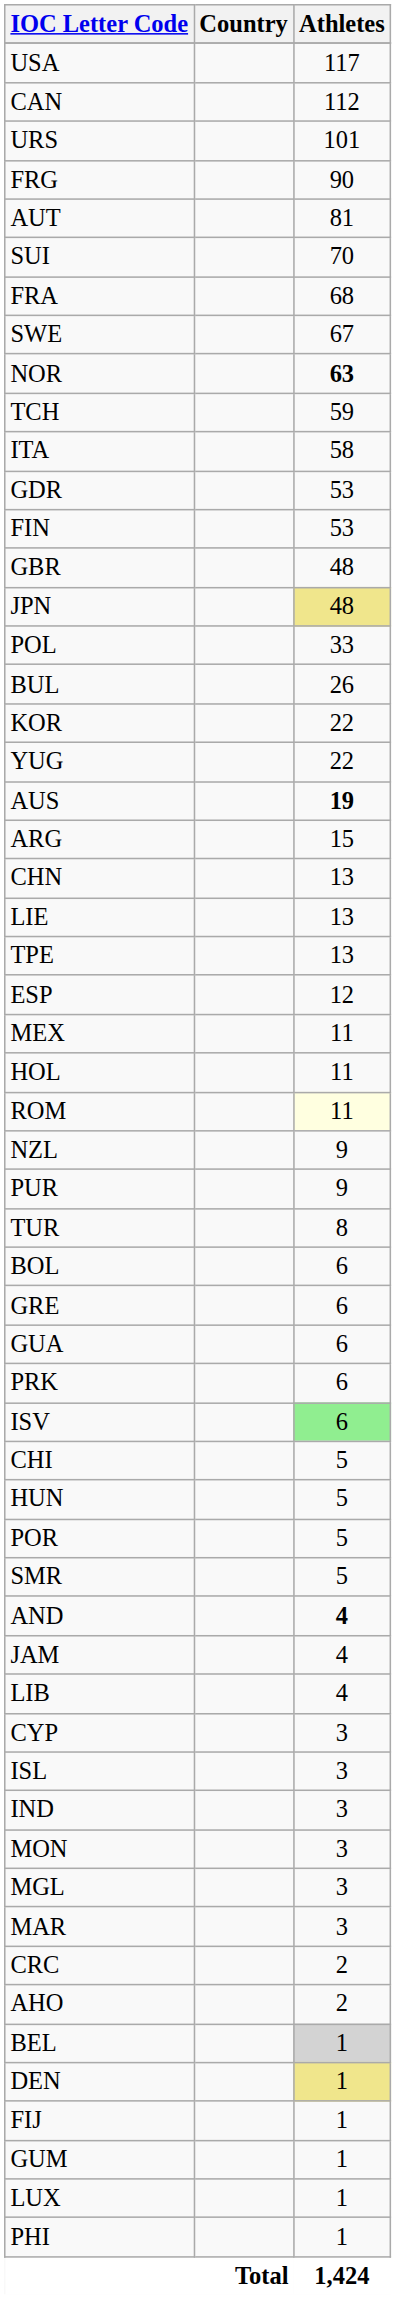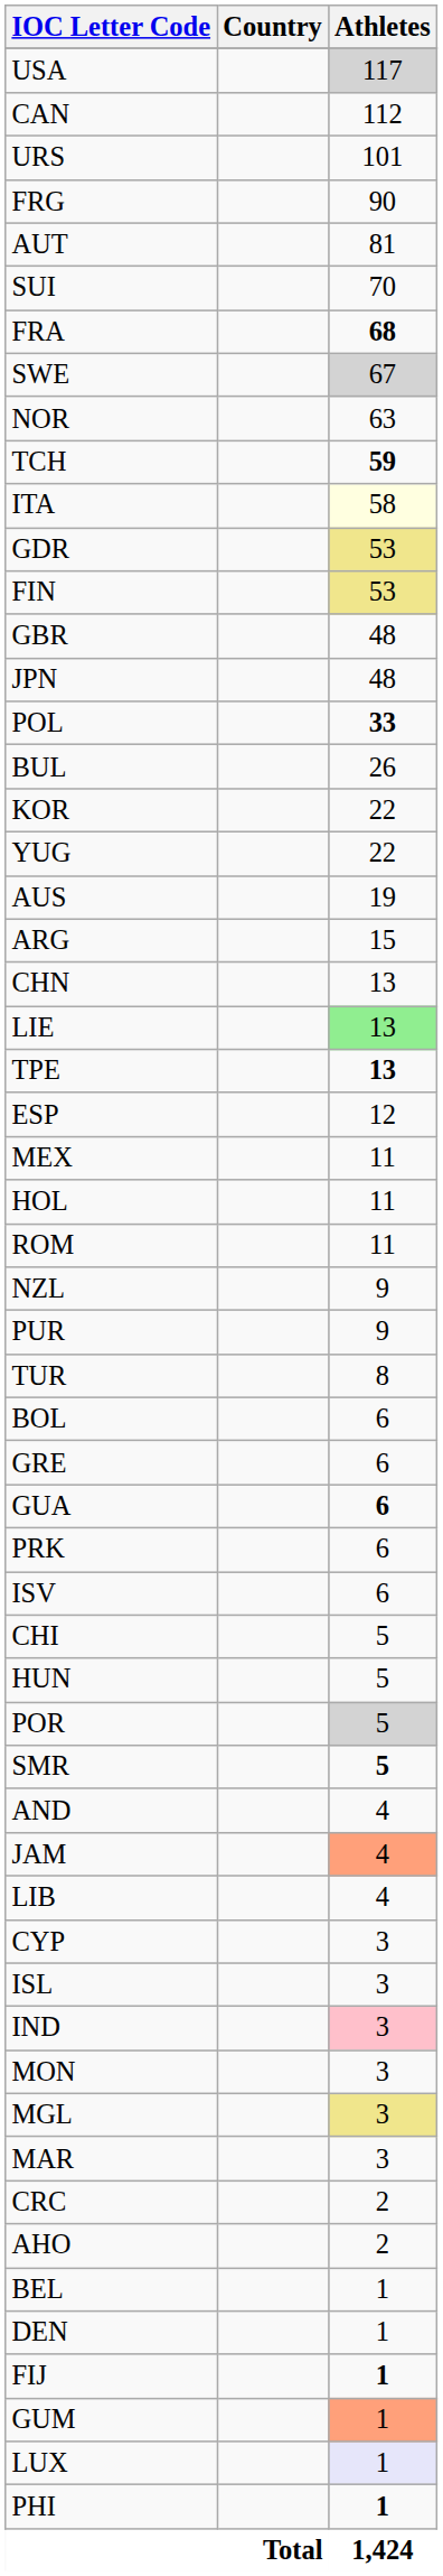USA | Athletes: no background -> lightgrey background
FRA | Athletes: normal -> bold
SWE | Athletes: no background -> lightgrey background
NOR | Athletes: bold -> normal
TCH | Athletes: normal -> bold
ITA | Athletes: no background -> lightyellow background
GDR | Athletes: no background -> khaki background
FIN | Athletes: no background -> khaki background
JPN | Athletes: khaki background -> no background
POL | Athletes: normal -> bold
AUS | Athletes: bold -> normal
LIE | Athletes: no background -> lightgreen background
TPE | Athletes: normal -> bold
ROM | Athletes: lightyellow background -> no background
GUA | Athletes: normal -> bold
ISV | Athletes: lightgreen background -> no background
POR | Athletes: no background -> lightgrey background
SMR | Athletes: normal -> bold
AND | Athletes: bold -> normal
JAM | Athletes: no background -> lightsalmon background
IND | Athletes: no background -> pink background
MGL | Athletes: no background -> khaki background
BEL | Athletes: lightgrey background -> no background
DEN | Athletes: khaki background -> no background
FIJ | Athletes: normal -> bold
GUM | Athletes: no background -> lightsalmon background
LUX | Athletes: no background -> lavender background
PHI | Athletes: normal -> bold
